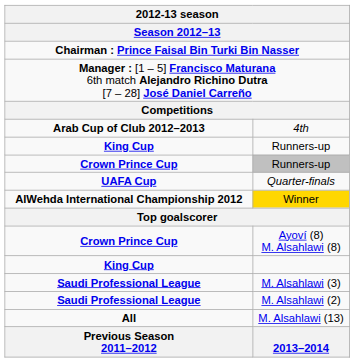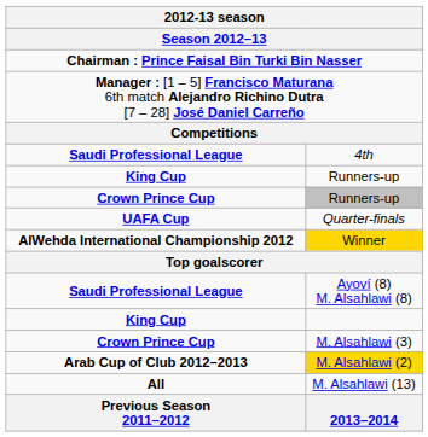row 6 | column 1: Arab Cup of Club 2012–2013 -> Saudi Professional League
row 12 | column 1: Crown Prince Cup -> Saudi Professional League
row 14 | column 1: Saudi Professional League -> Crown Prince Cup
row 15 | column 1: Saudi Professional League -> Arab Cup of Club 2012–2013
row 15 | column 2: no background -> gold background
